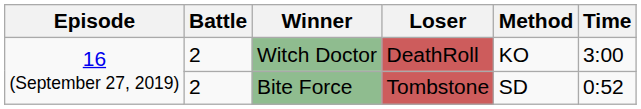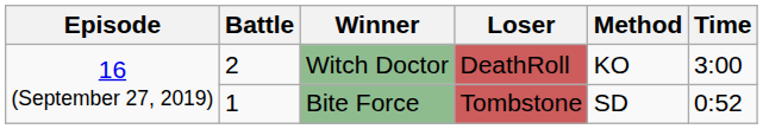Bite Force | Battle: 2 -> 1
